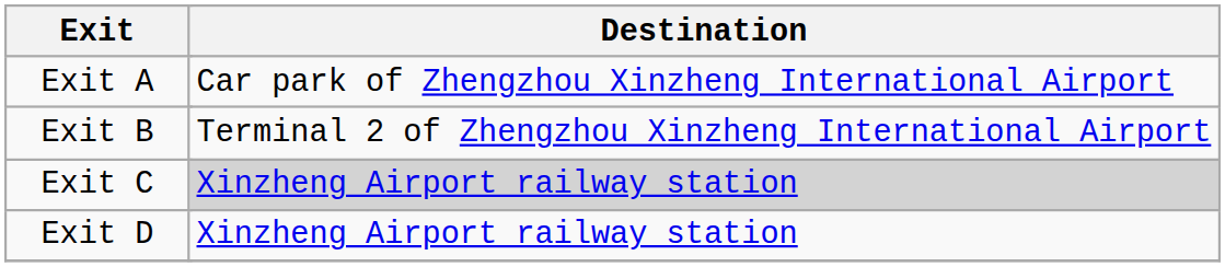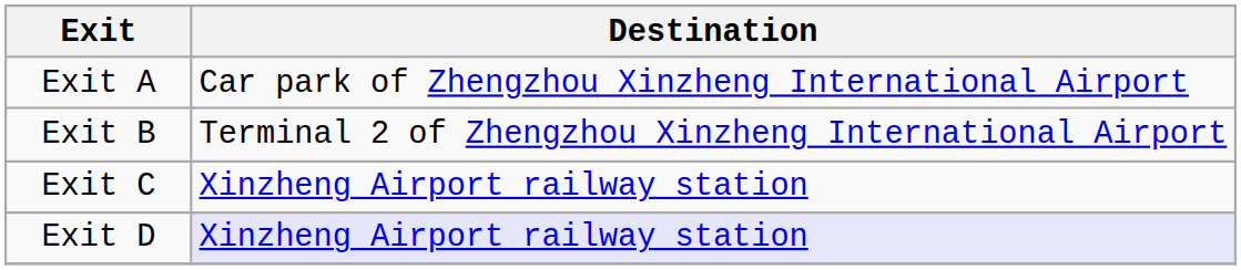Exit C | Destination: lightgrey background -> no background
Exit D | Destination: no background -> lavender background
